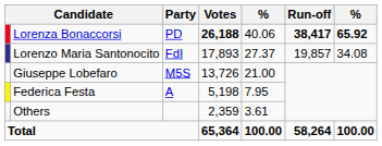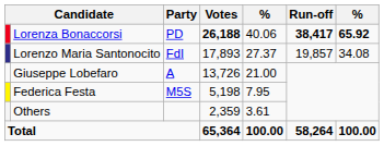Giuseppe Lobefaro | Party: M5S -> A
Federica Festa | Party: A -> M5S
